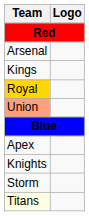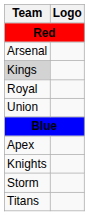Kings | Team: no background -> lightgrey background
Royal | Team: gold background -> no background
Union | Team: lightsalmon background -> no background
Titans | Team: lightyellow background -> no background
